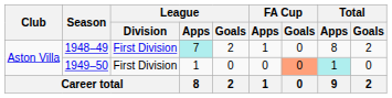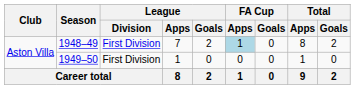1948–49 | League / Apps: paleturquoise background -> no background
1948–49 | FA Cup / Apps: no background -> lightblue background
1949–50 | FA Cup / Goals: lightsalmon background -> no background
1949–50 | Total / Apps: paleturquoise background -> no background
